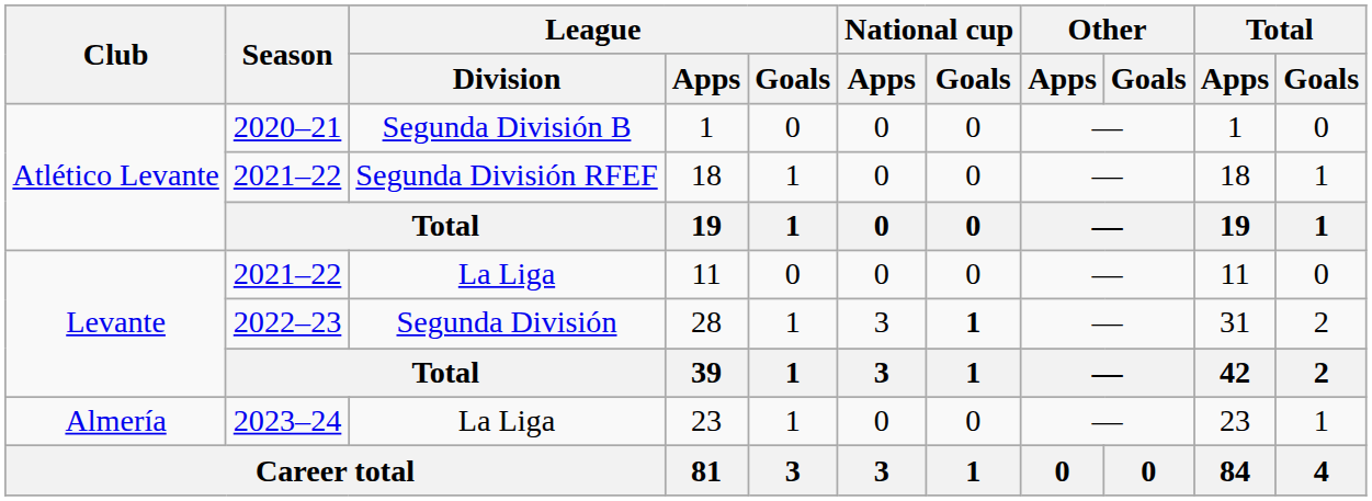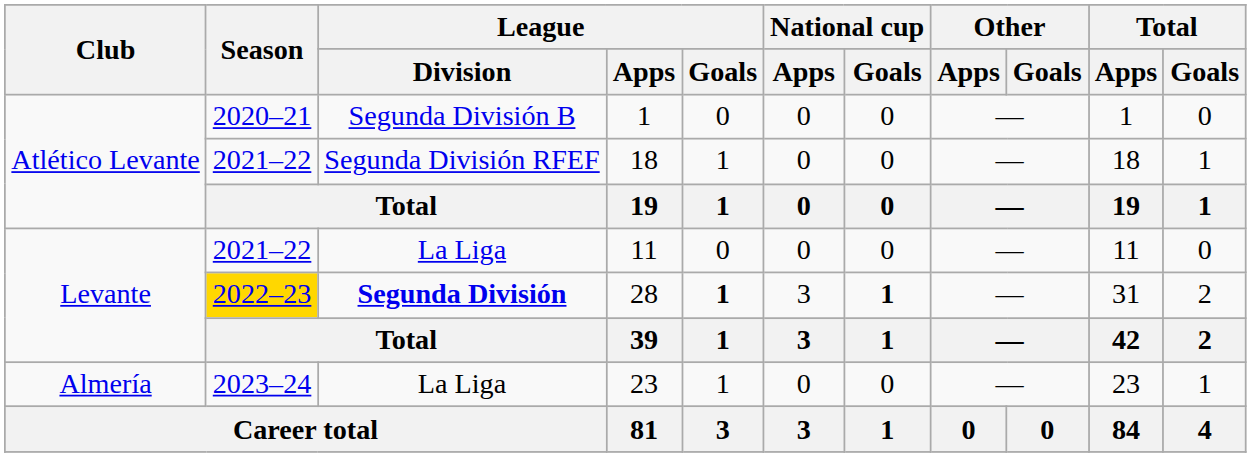28 | Season: no background -> gold background
28 | League / Division: normal -> bold
28 | League / Goals: normal -> bold
